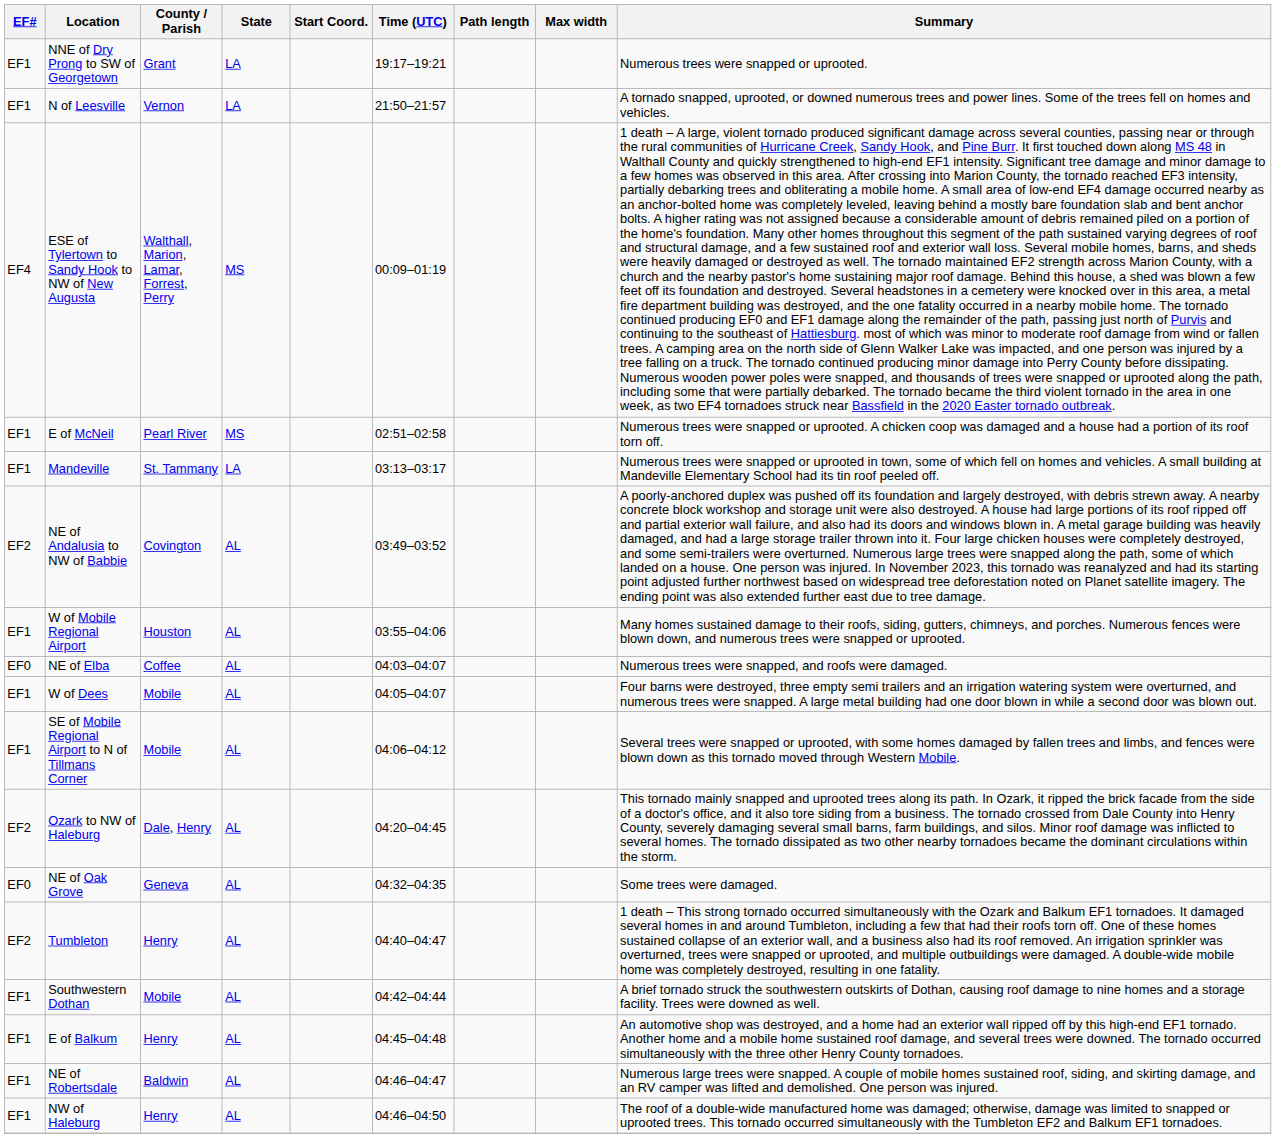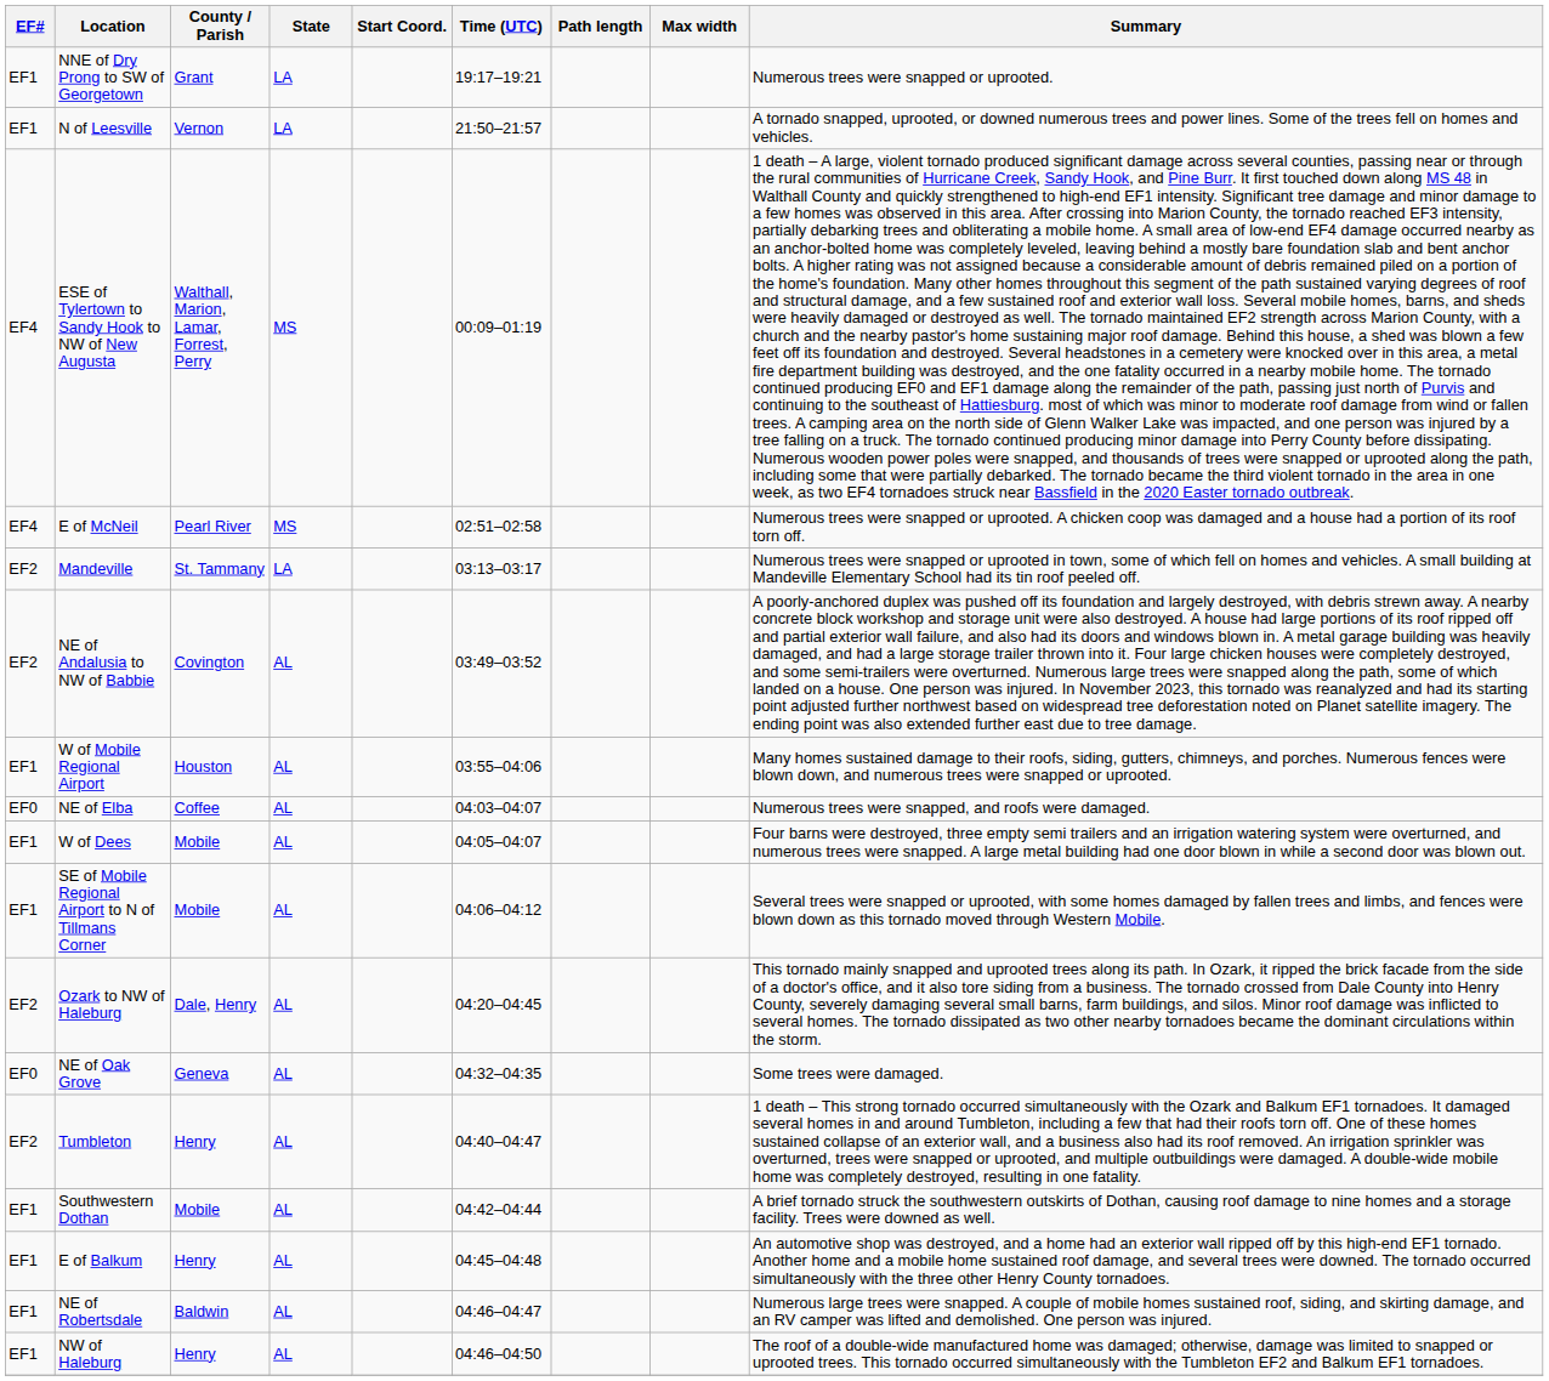E of McNeil | EF#: EF1 -> EF4
Mandeville | EF#: EF1 -> EF2
